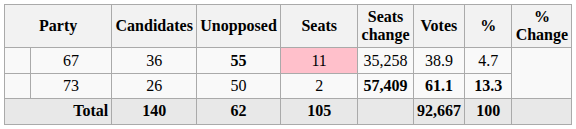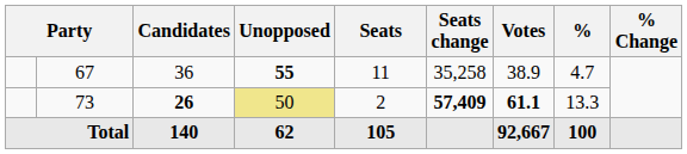67 | Seats: pink background -> no background
73 | Candidates: normal -> bold
73 | Unopposed: no background -> khaki background
73 | %: bold -> normal
